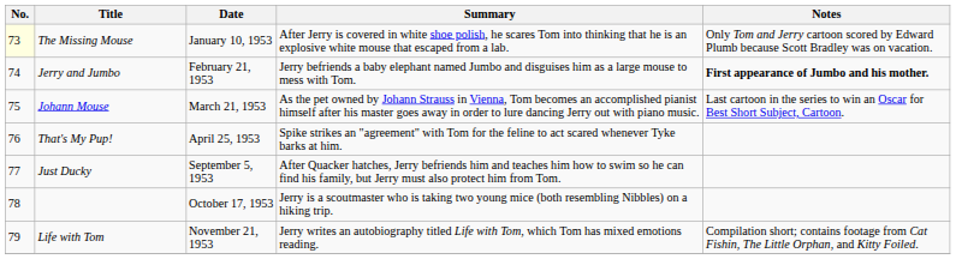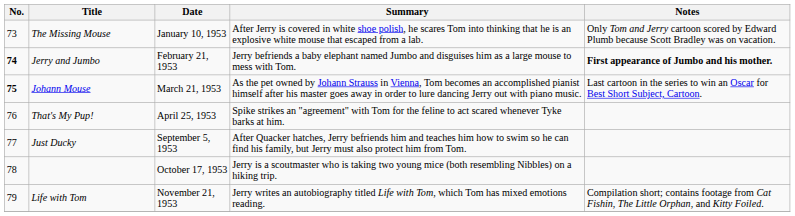The Missing Mouse | No.: lightyellow background -> no background
Jerry and Jumbo | No.: normal -> bold
Johann Mouse | No.: normal -> bold
